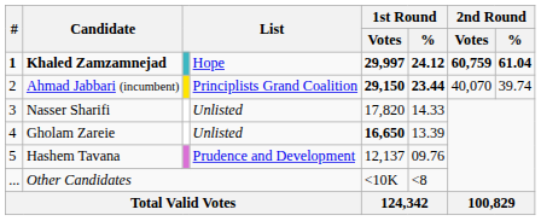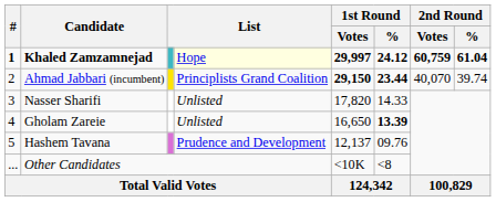Khaled Zamzamnejad | column 4: no background -> lightyellow background
Gholam Zareie | 1st Round / Votes: bold -> normal
Gholam Zareie | 1st Round / %: normal -> bold
